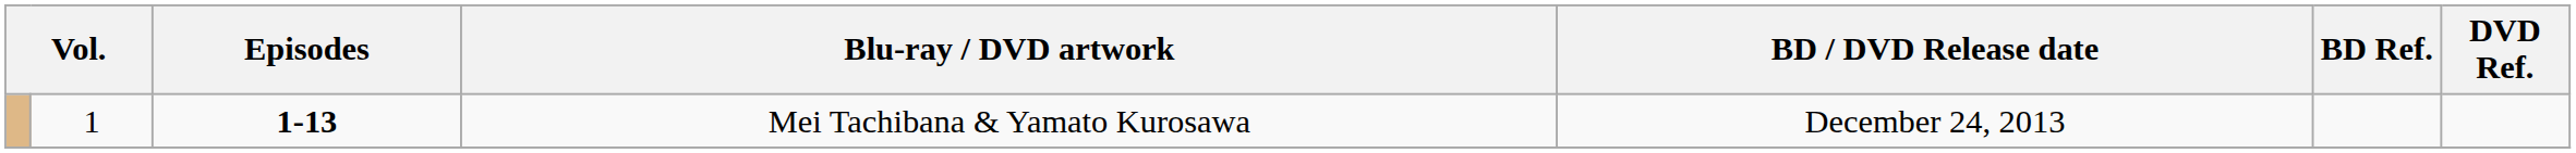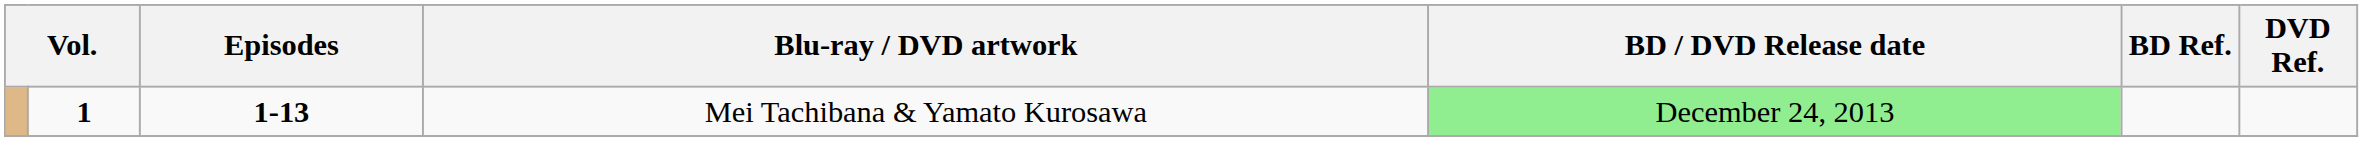Mei Tachibana & Yamato Kurosawa | column 2: normal -> bold
Mei Tachibana & Yamato Kurosawa | BD / DVD Release date: no background -> lightgreen background
